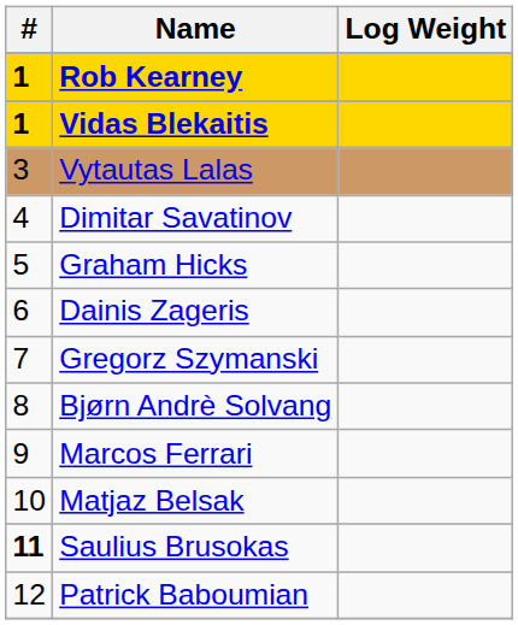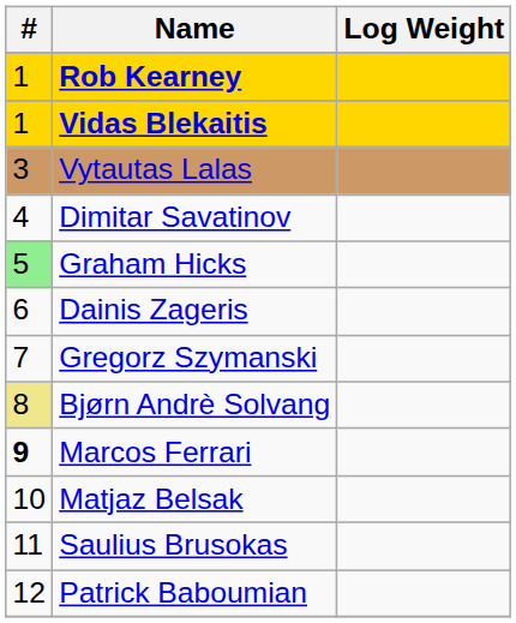Rob Kearney | #: bold -> normal
Vidas Blekaitis | #: bold -> normal
Graham Hicks | #: no background -> lightgreen background
Bjørn Andrè Solvang | #: no background -> khaki background
Marcos Ferrari | #: normal -> bold
Saulius Brusokas | #: bold -> normal
